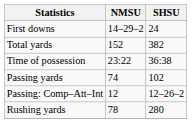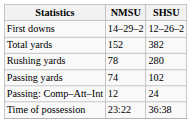First downs | SHSU: 24 -> 12–26–2
rows swapped: Rushing yards <-> Time of possession
Passing: Comp–Att–Int | SHSU: 12–26–2 -> 24
